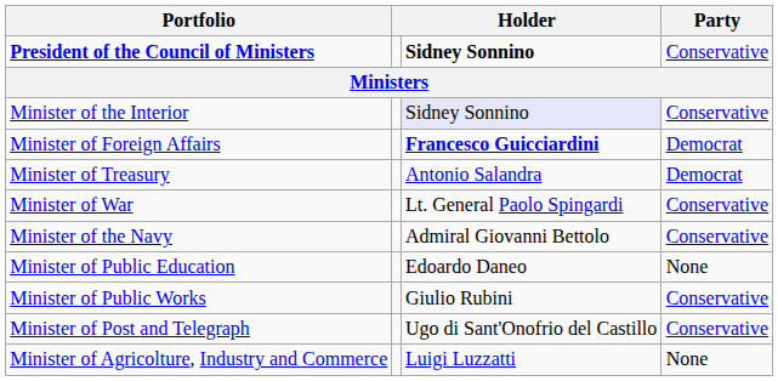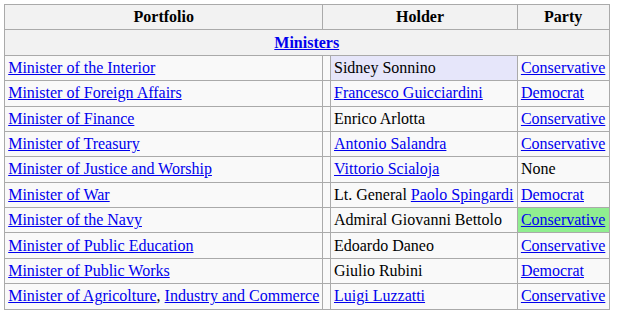- row: President of the Council of Ministers | Sidney Sonnino | Conservative
Minister of Foreign Affairs | column 3: bold -> normal
+ row: Minister of Finance | Enrico Arlotta | Conservative
Minister of Treasury | Party: Democrat -> Conservative
+ row: Minister of Justice and Worship | Vittorio Scialoja | None
Minister of War | Party: Conservative -> Democrat
Minister of the Navy | Party: no background -> lightgreen background
Minister of Public Education | Party: None -> Conservative
Minister of Public Works | Party: Conservative -> Democrat
- row: Minister of Post and Telegraph | Ugo di Sant'Onofrio del Castillo | Conservative
Minister of Agricolture, Industry and Commerce | Party: None -> Conservative
